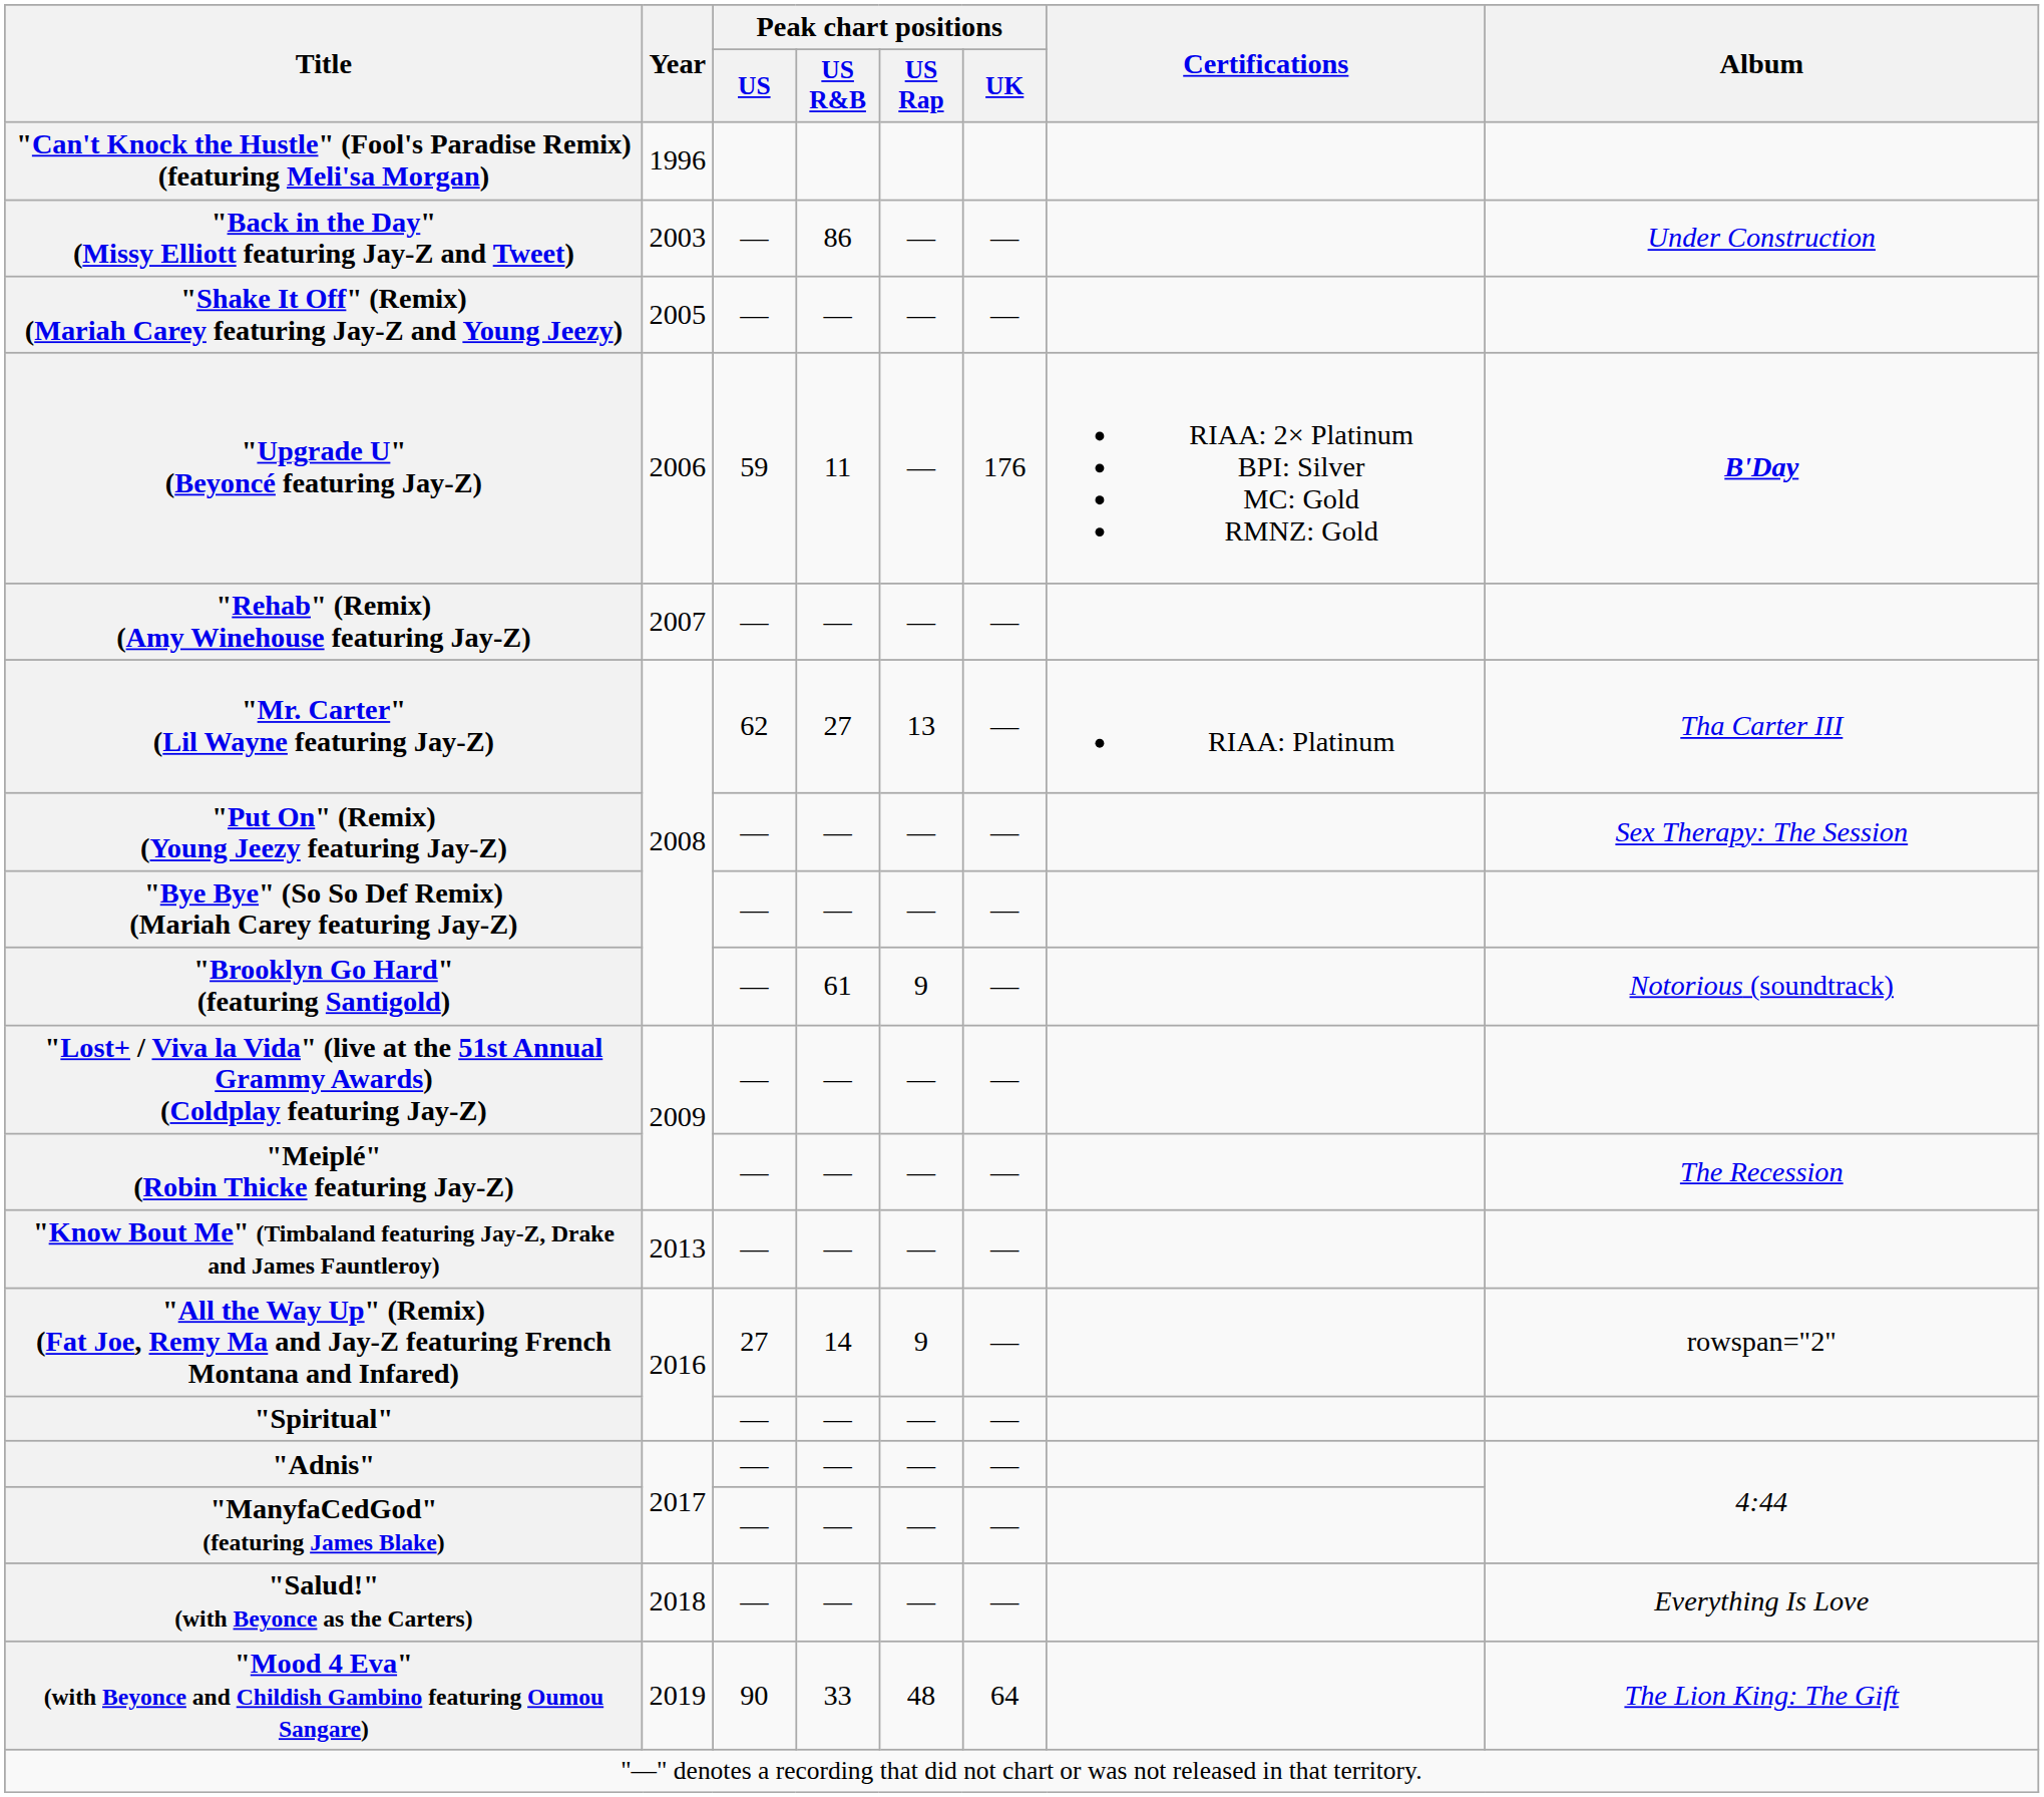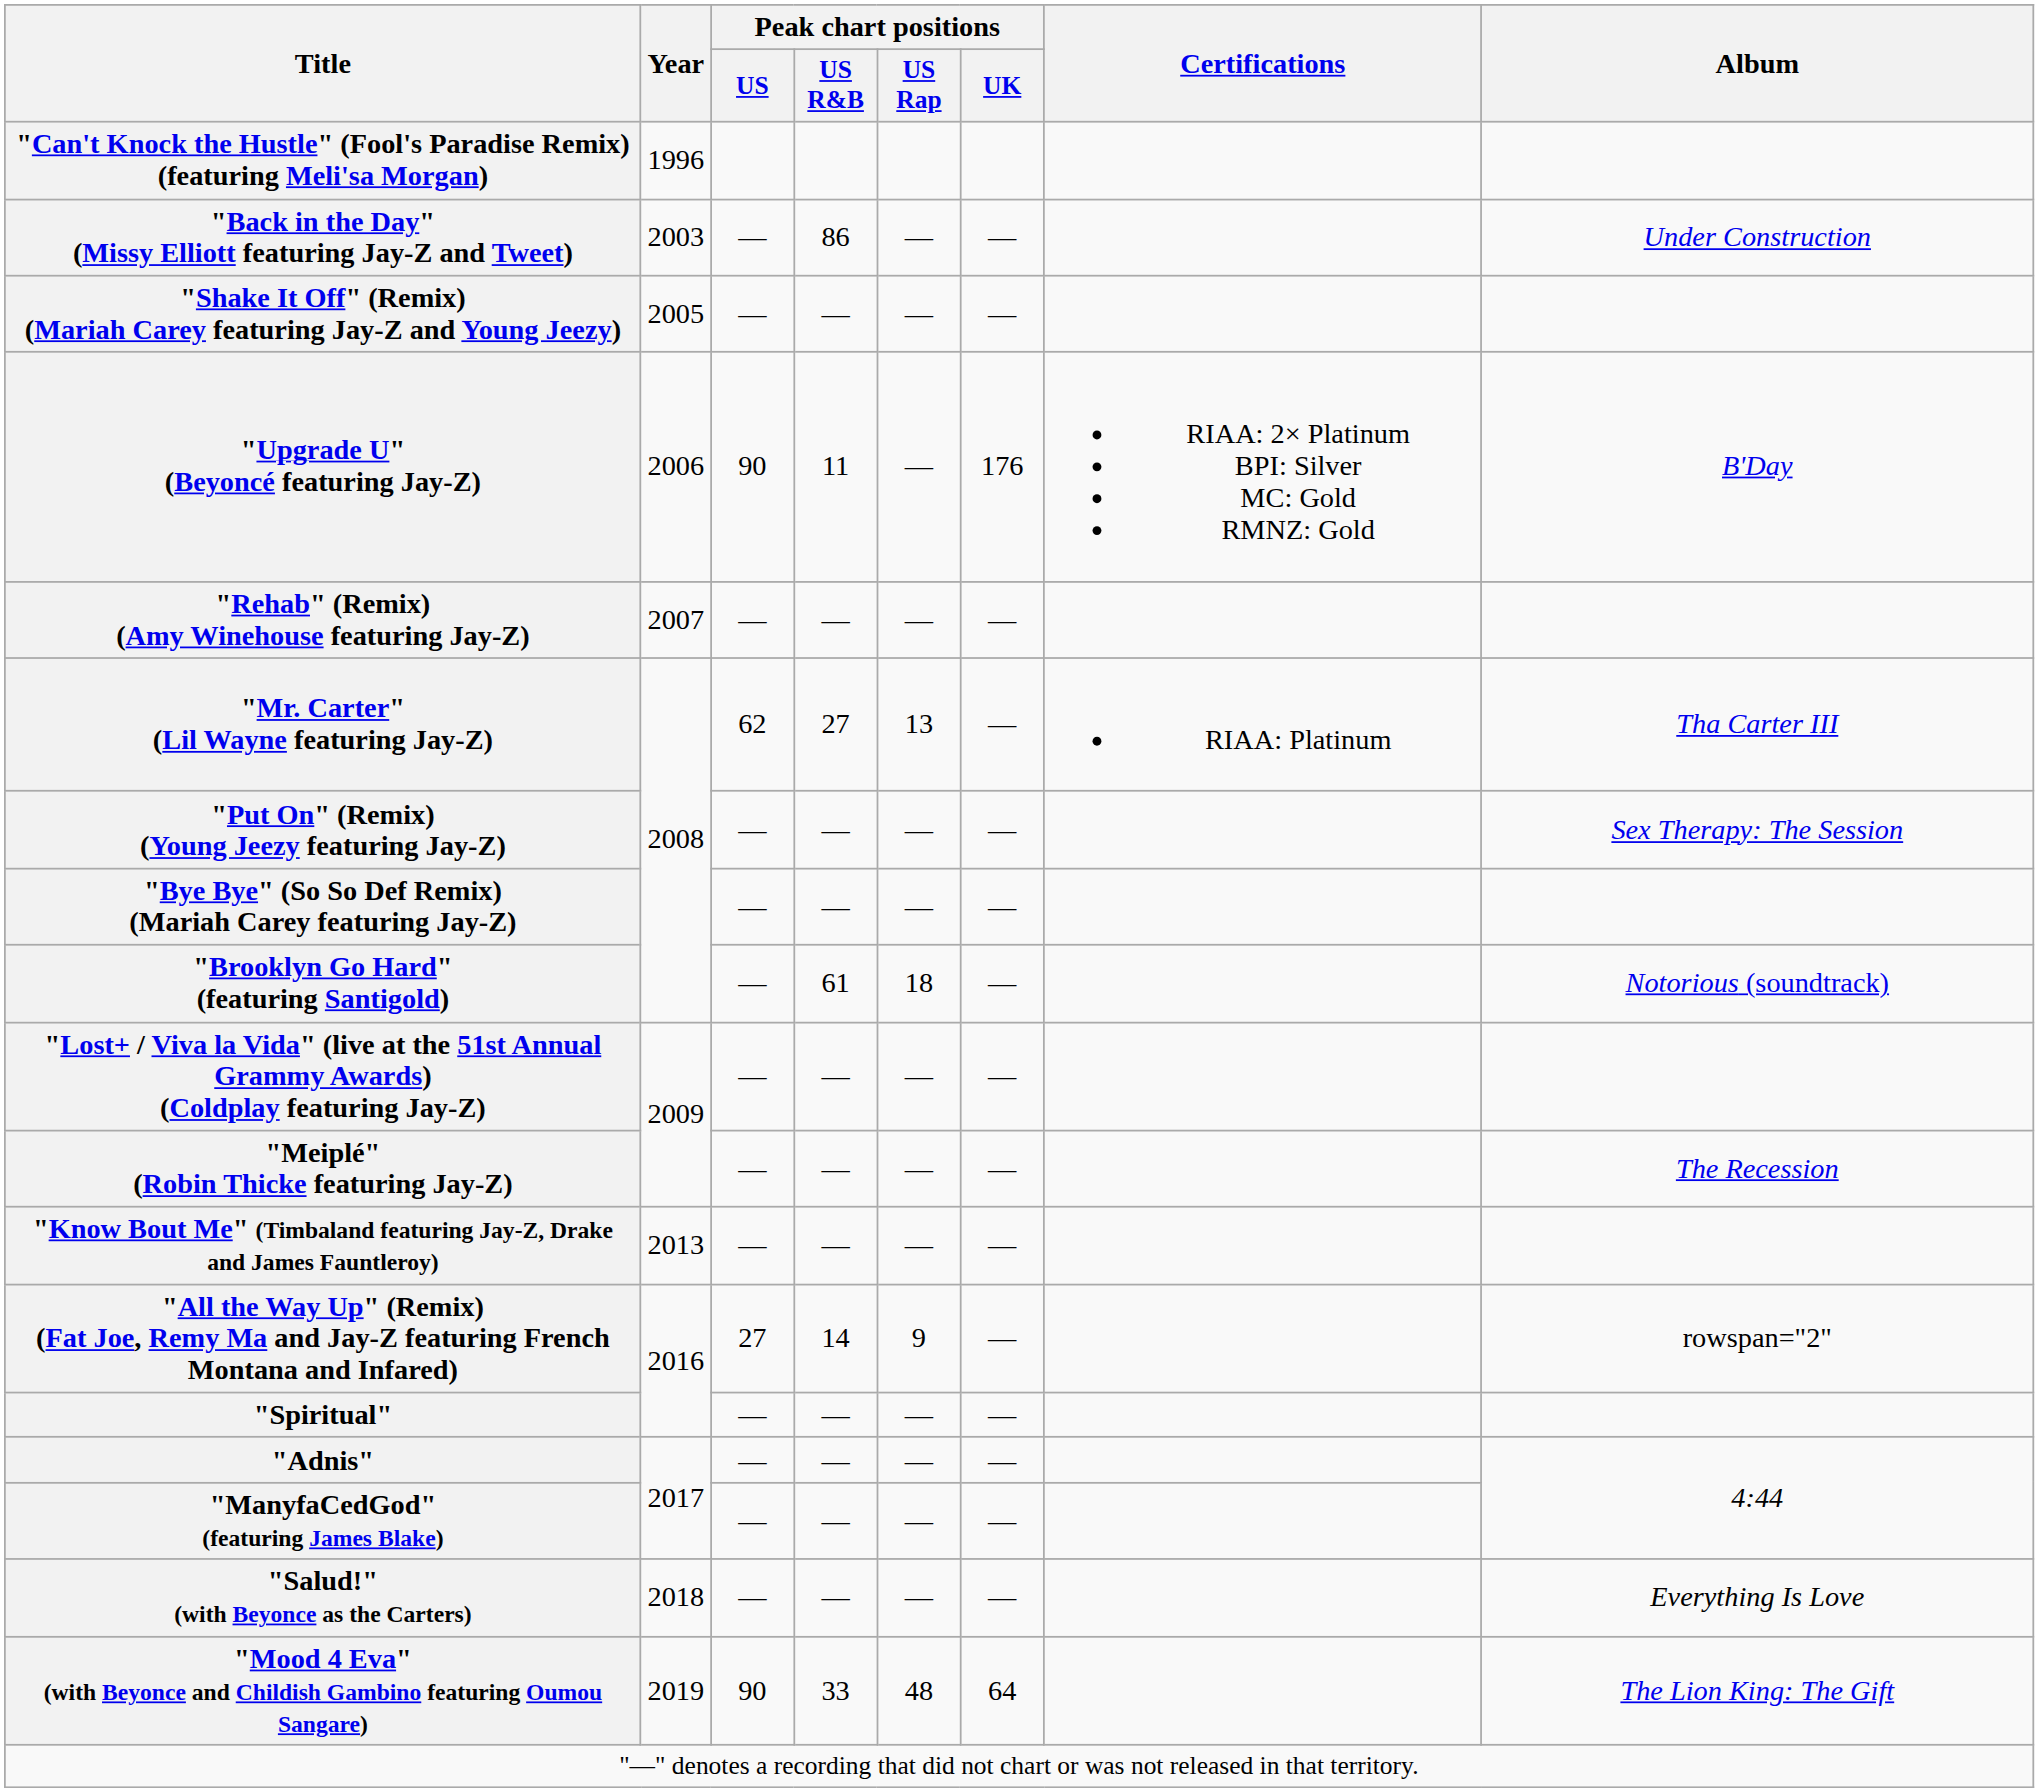"Upgrade U" (Beyoncé featuring Jay-Z) | Peak chart positions / US: 59 -> 90
"Upgrade U" (Beyoncé featuring Jay-Z) | Album: bold -> normal
"Brooklyn Go Hard" (featuring Santigold) | Peak chart positions / US Rap: 9 -> 18
